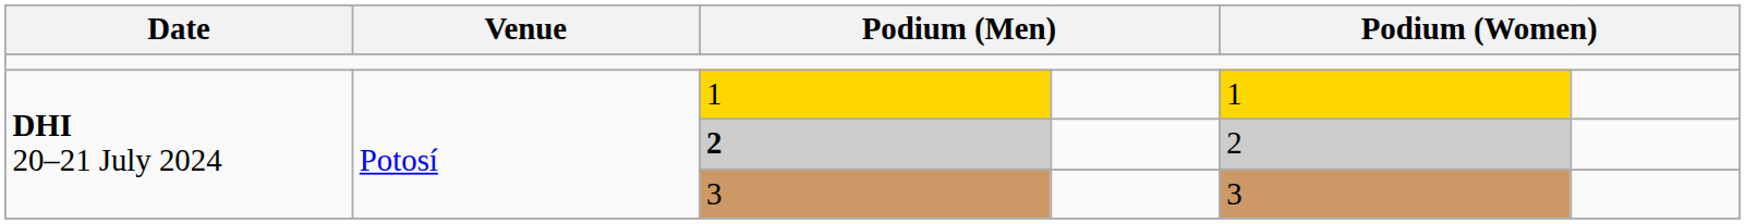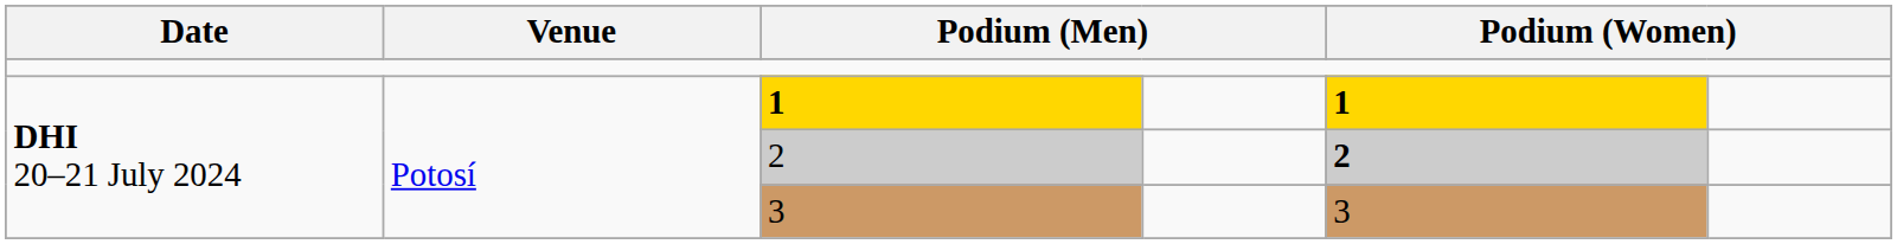row 3 | column 3: normal -> bold
row 3 | column 5: normal -> bold
row 4 | column 3: bold -> normal
row 4 | column 5: normal -> bold
